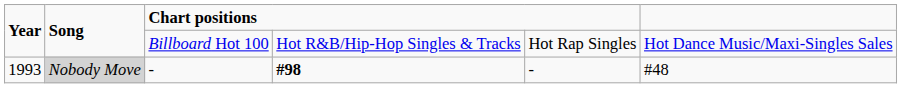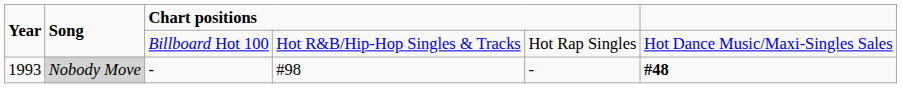1993 | column 4: bold -> normal
1993 | column 6: normal -> bold
